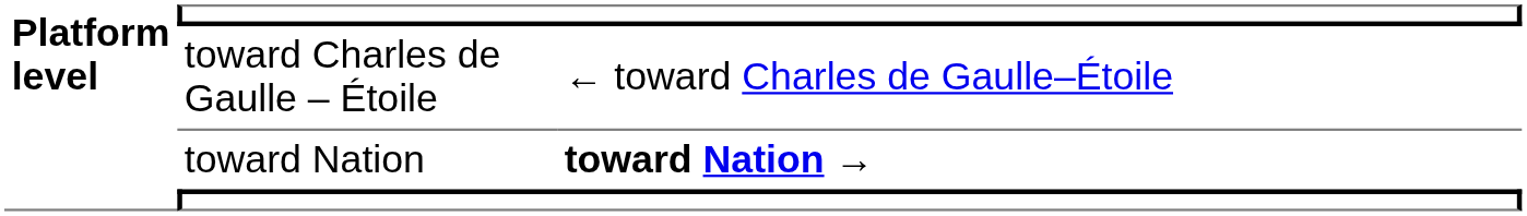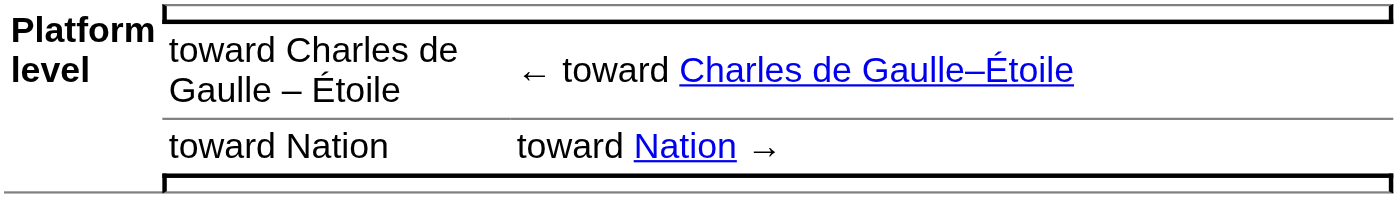toward Nation | column 3: bold -> normal
